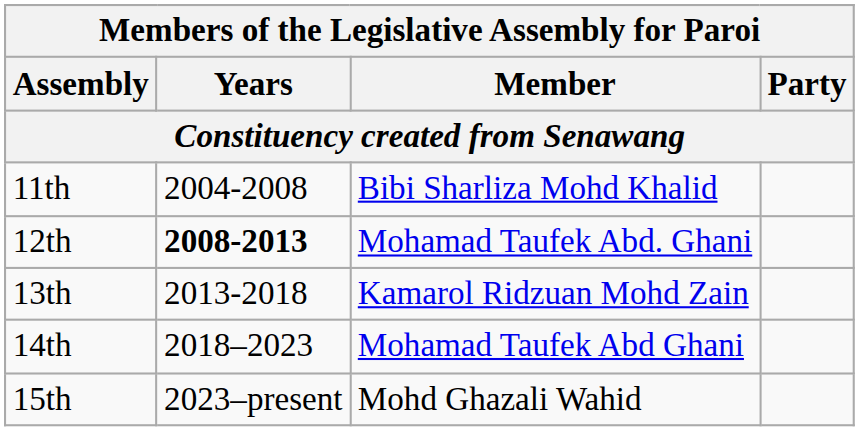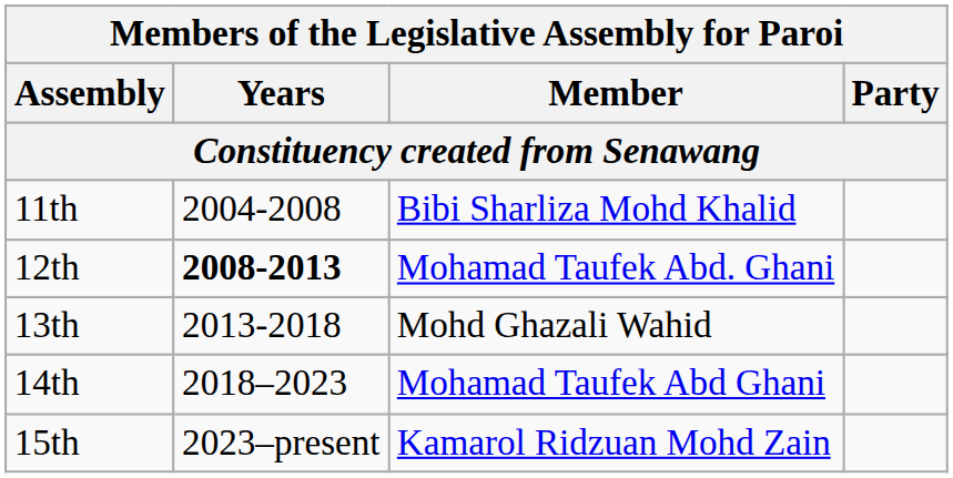13th | Member: Kamarol Ridzuan Mohd Zain -> Mohd Ghazali Wahid
15th | Member: Mohd Ghazali Wahid -> Kamarol Ridzuan Mohd Zain
